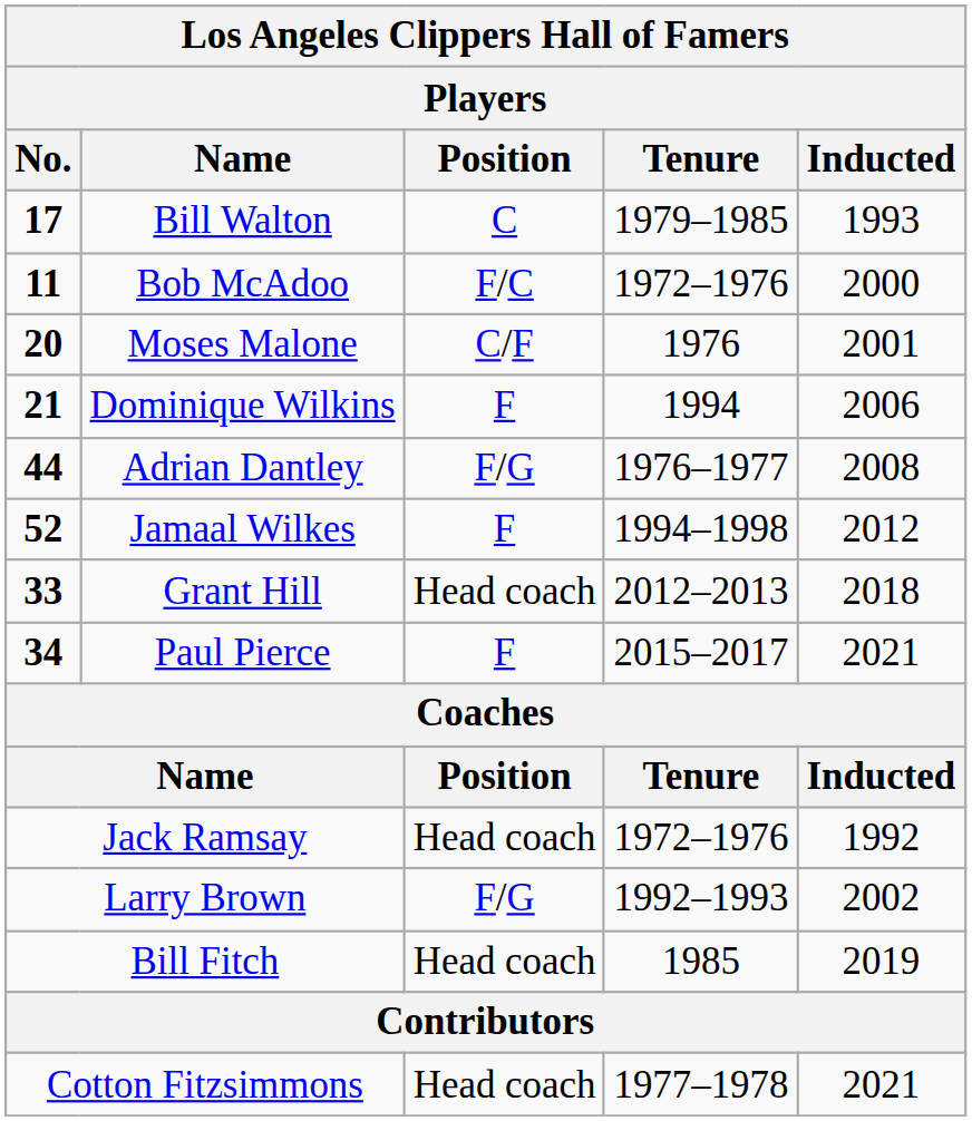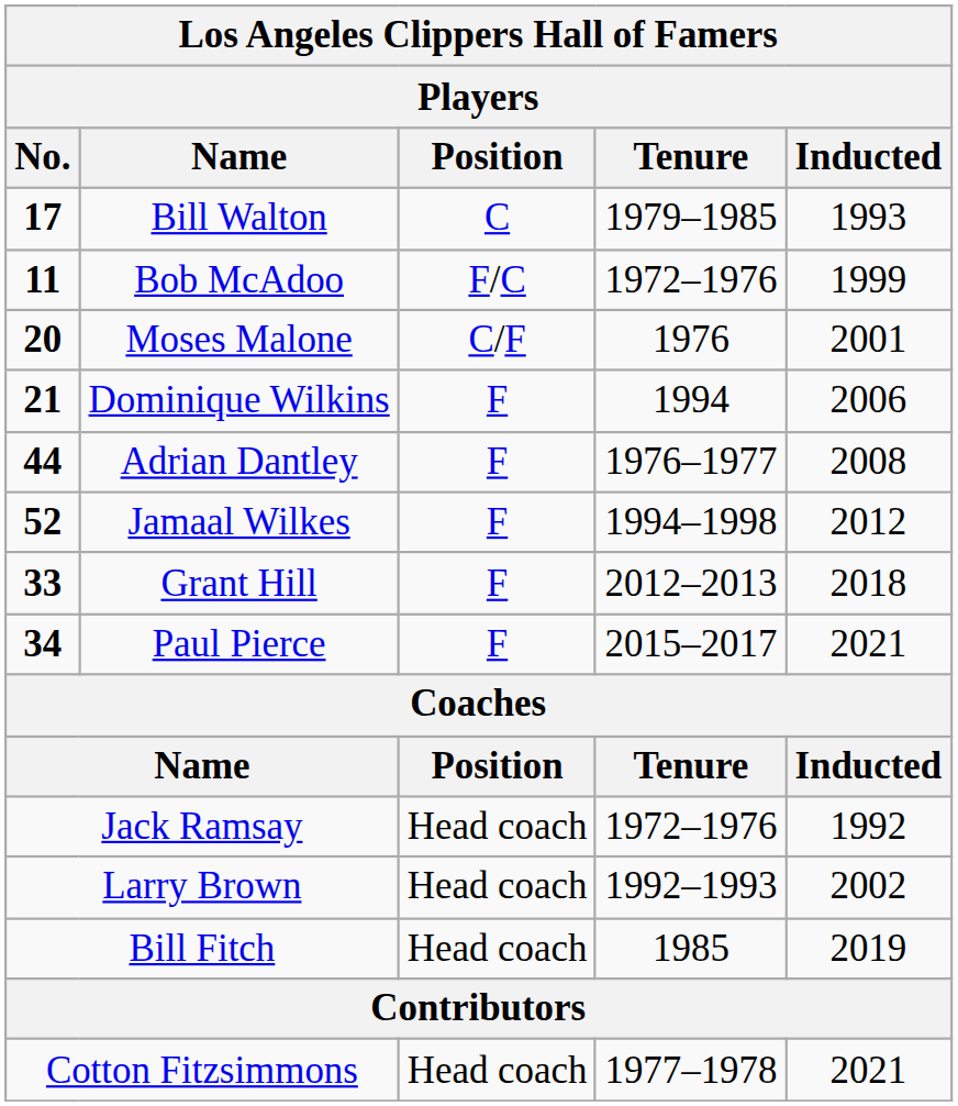Bob McAdoo | Inducted: 2000 -> 1999
Adrian Dantley | Position: F/G -> F
Grant Hill | Position: Head coach -> F
Larry Brown | Position: F/G -> Head coach
